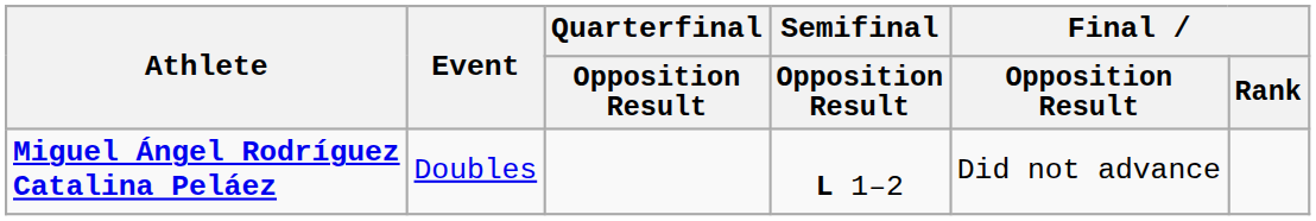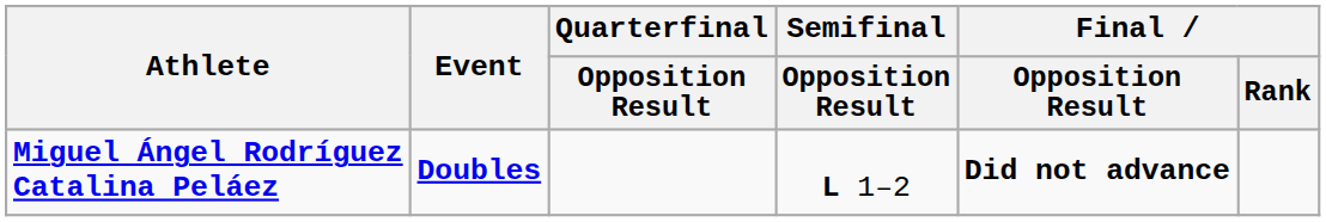Miguel Ángel Rodríguez Catalina Peláez | Event: normal -> bold
Miguel Ángel Rodríguez Catalina Peláez | Final / Opposition Result: normal -> bold
